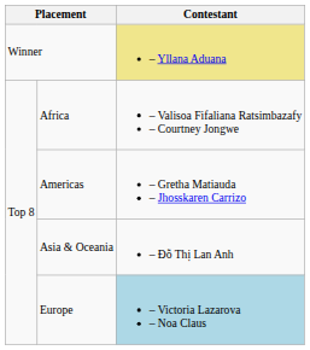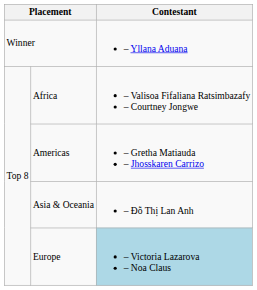Winner | Contestant: khaki background -> no background
